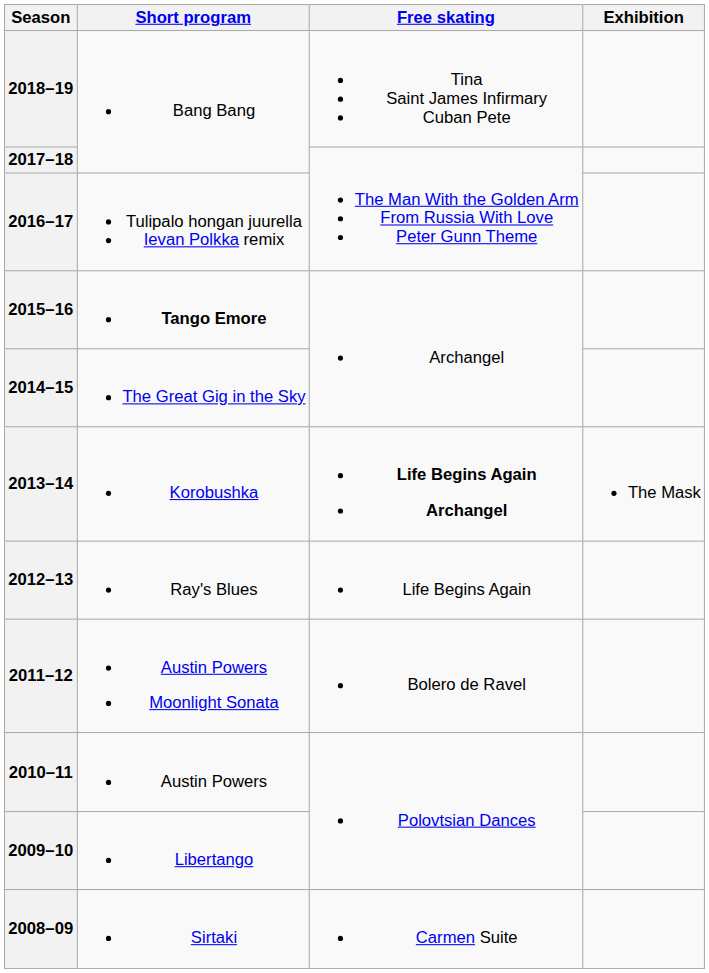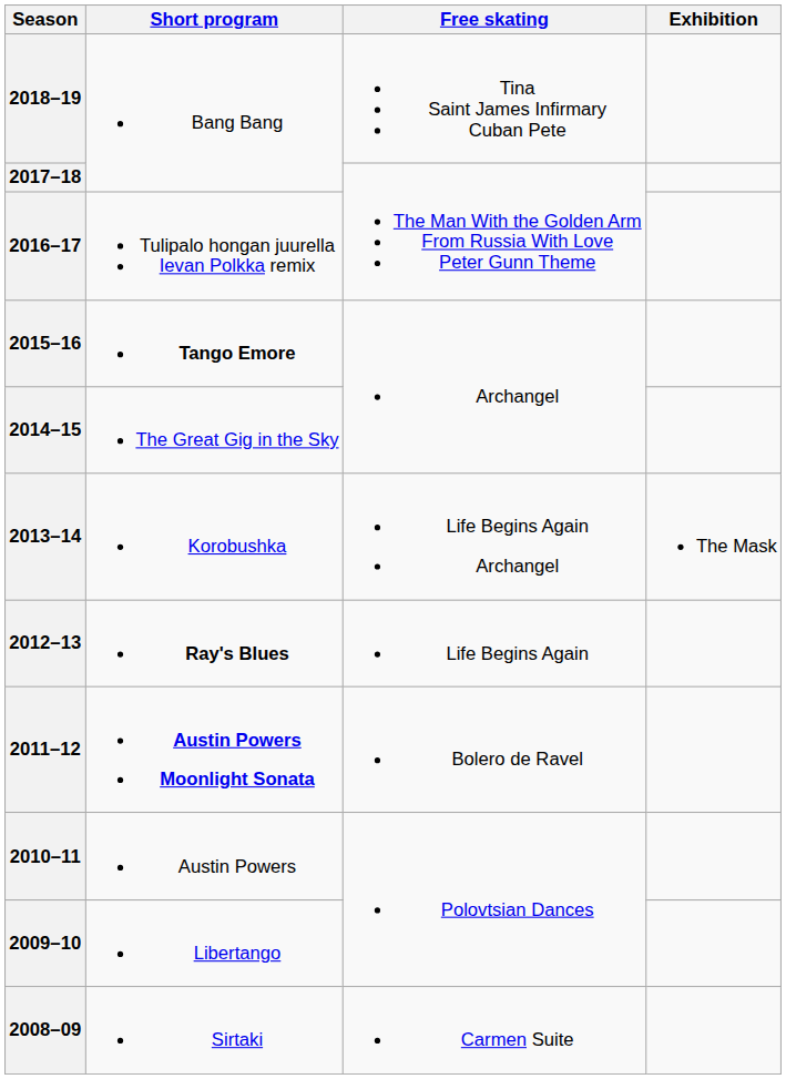2013–14 | Free skating: bold -> normal
2012–13 | Short program: normal -> bold
2011–12 | Short program: normal -> bold
